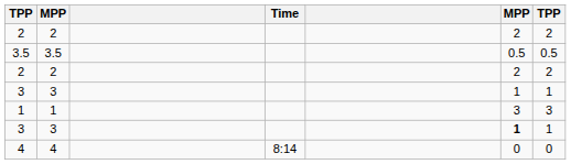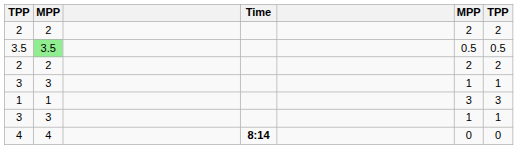row 3 | column 2: no background -> lightgreen background
row 7 | column 6: bold -> normal
row 8 | Time: normal -> bold
